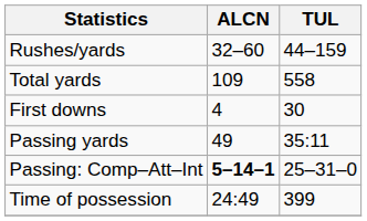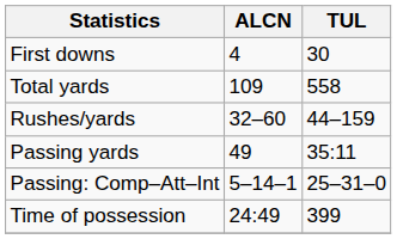rows swapped: First downs <-> Rushes/yards
Passing: Comp–Att–Int | ALCN: bold -> normal
